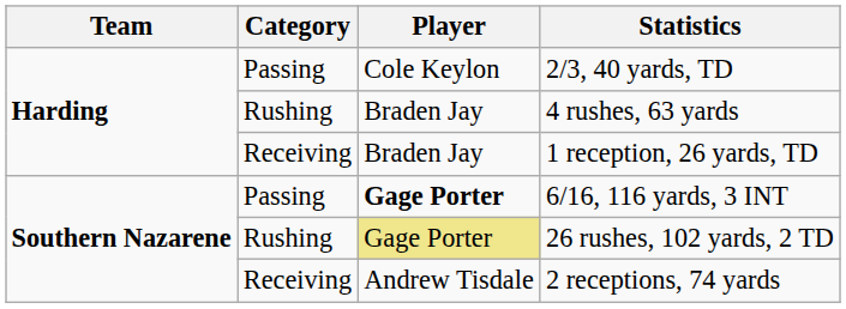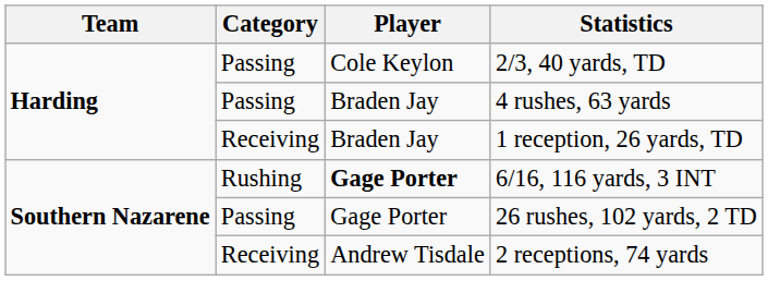4 rushes, 63 yards | Category: Rushing -> Passing
6/16, 116 yards, 3 INT | Category: Passing -> Rushing
26 rushes, 102 yards, 2 TD | Category: Rushing -> Passing
26 rushes, 102 yards, 2 TD | Player: khaki background -> no background
